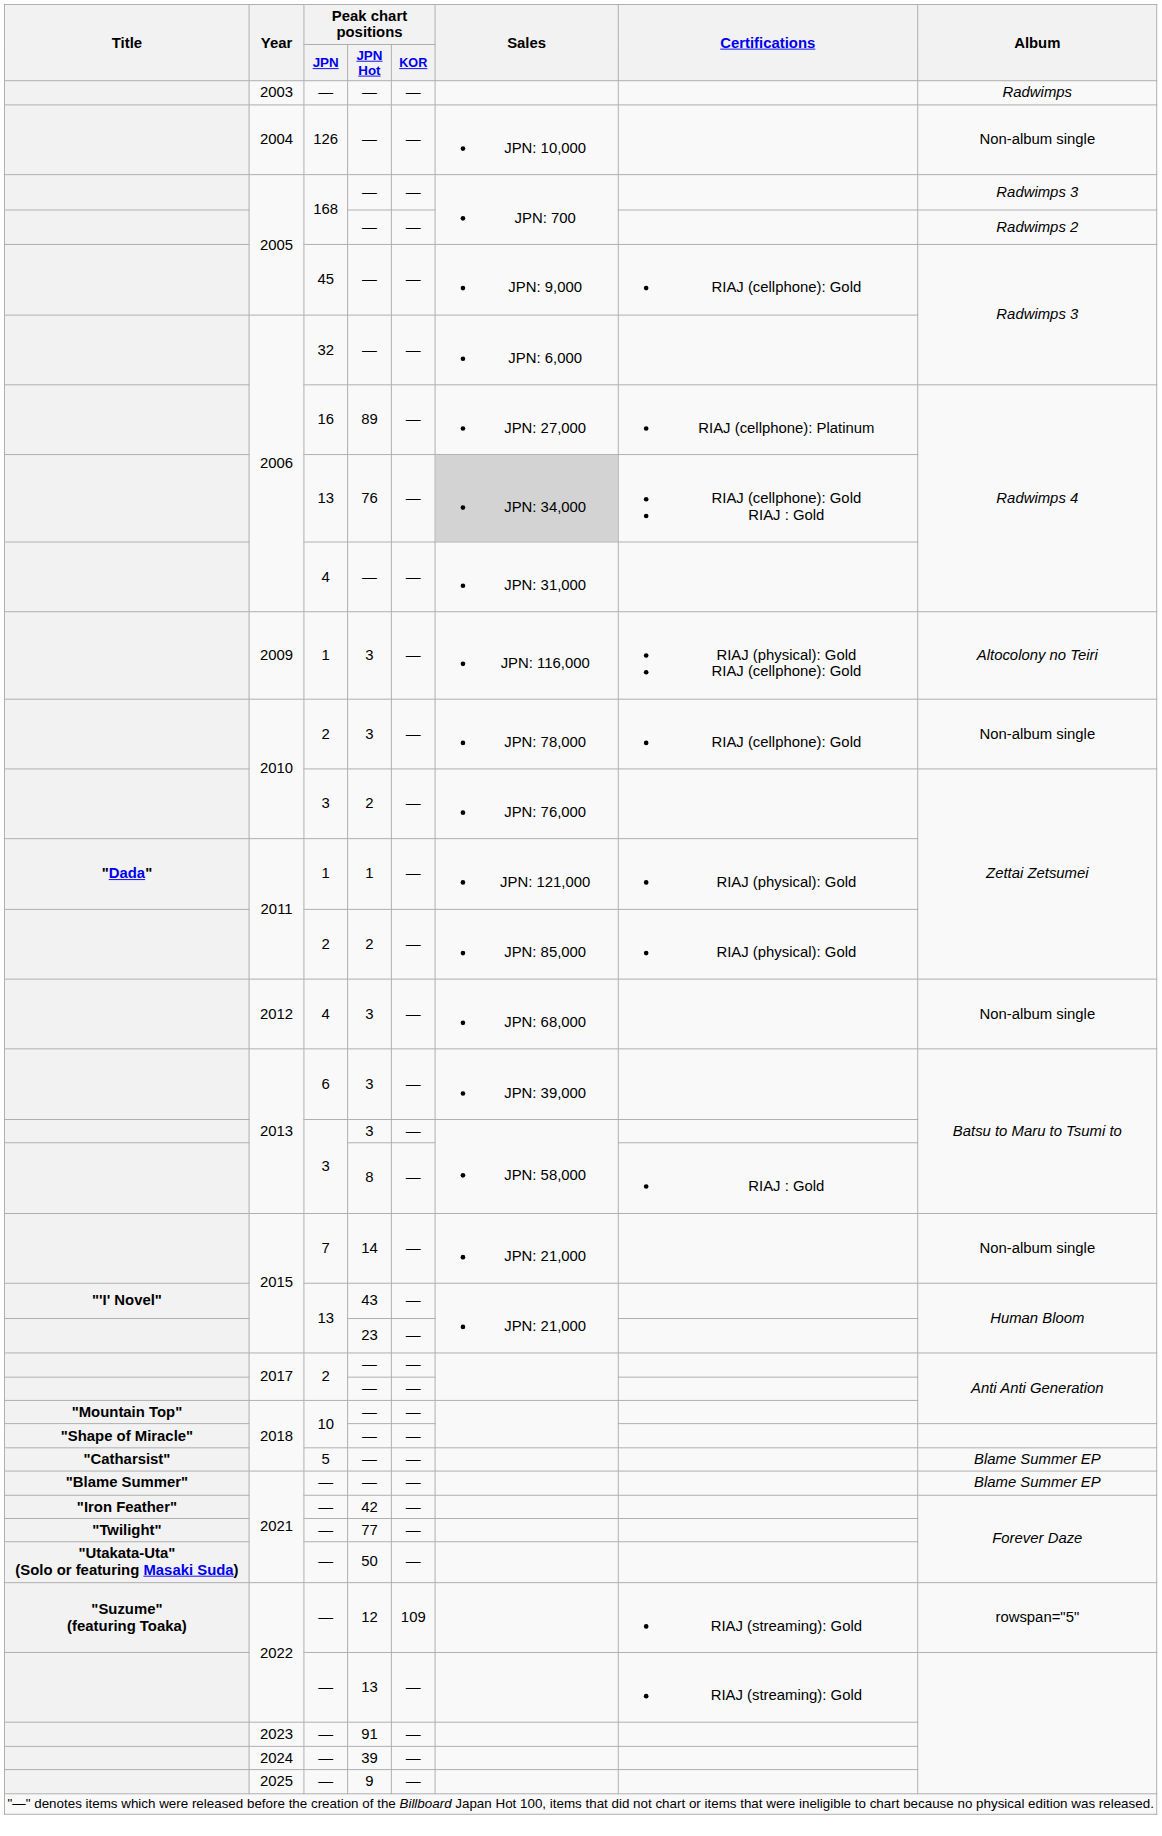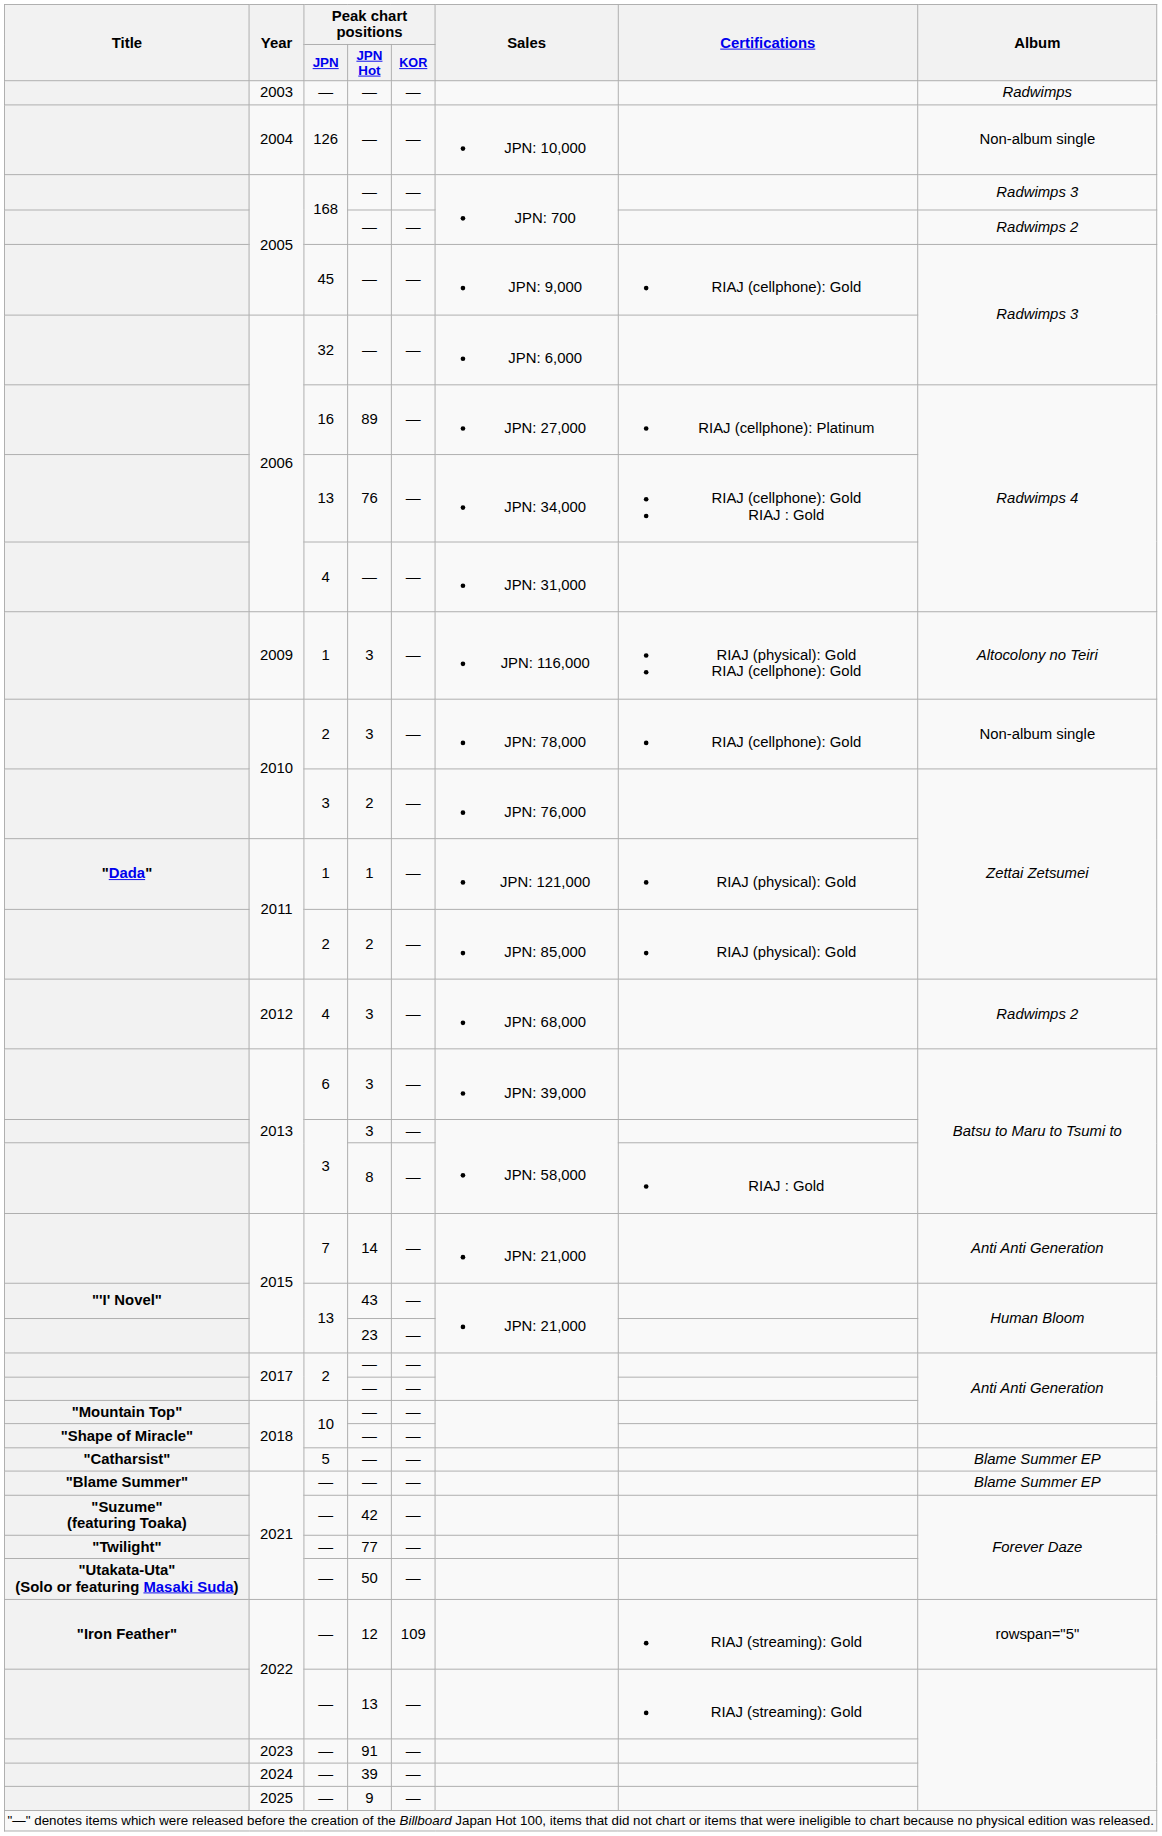76 | Sales: lightgrey background -> no background
4 / 3 | Album: Non-album single -> Radwimps 2
14 | Album: Non-album single -> Anti Anti Generation
42 | Title: "Iron Feather" -> "Suzume" (featuring Toaka)
12 | Title: "Suzume" (featuring Toaka) -> "Iron Feather"
